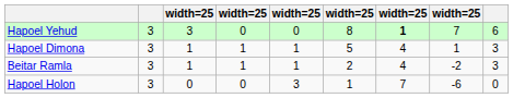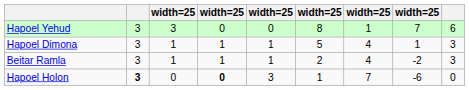Hapoel Yehud | column 7: bold -> normal
Hapoel Holon | column 2: normal -> bold
Hapoel Holon | column 4: normal -> bold
